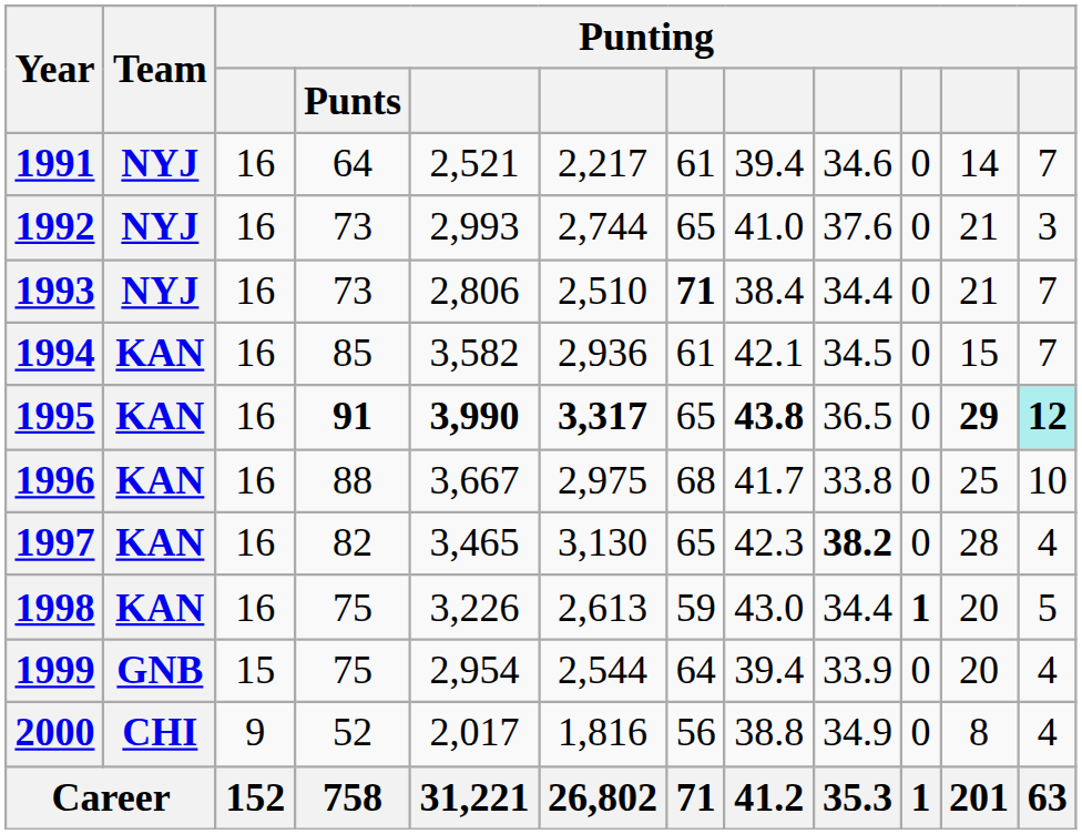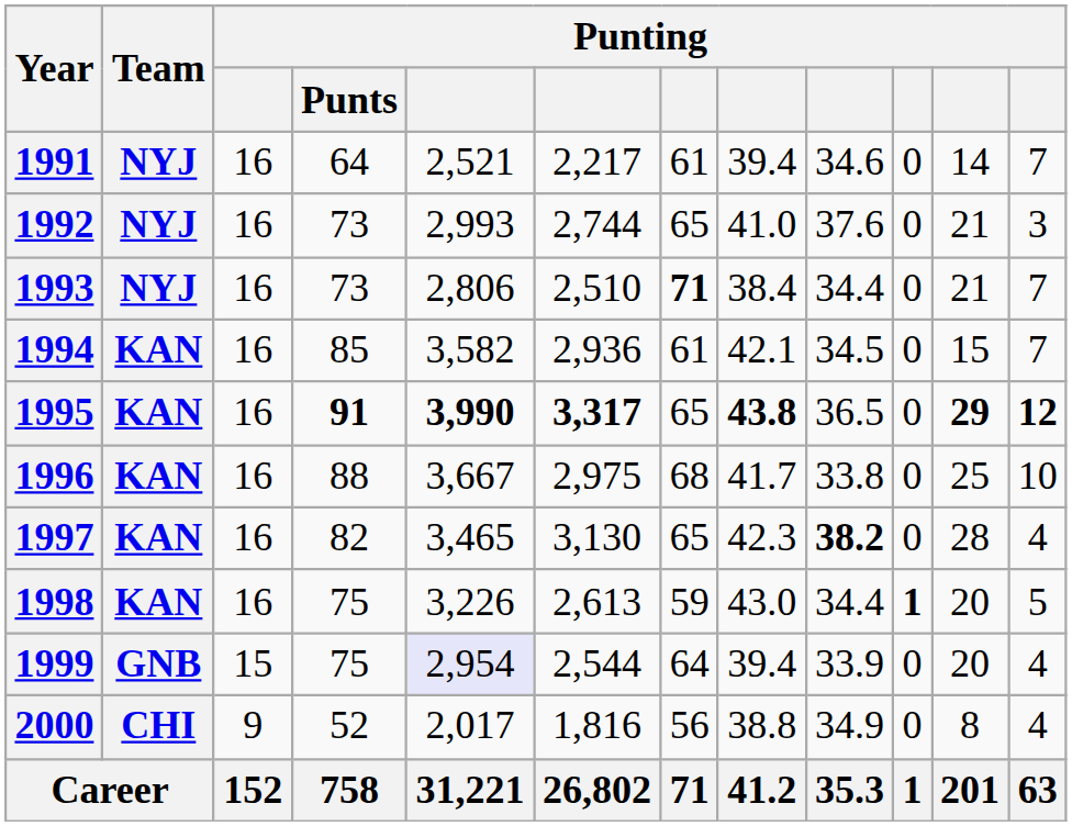1995 | column 12: paleturquoise background -> no background
1999 | column 5: no background -> lavender background
